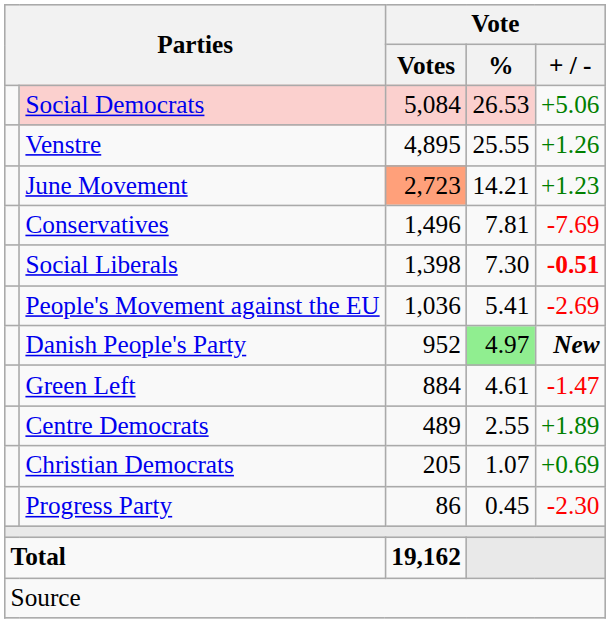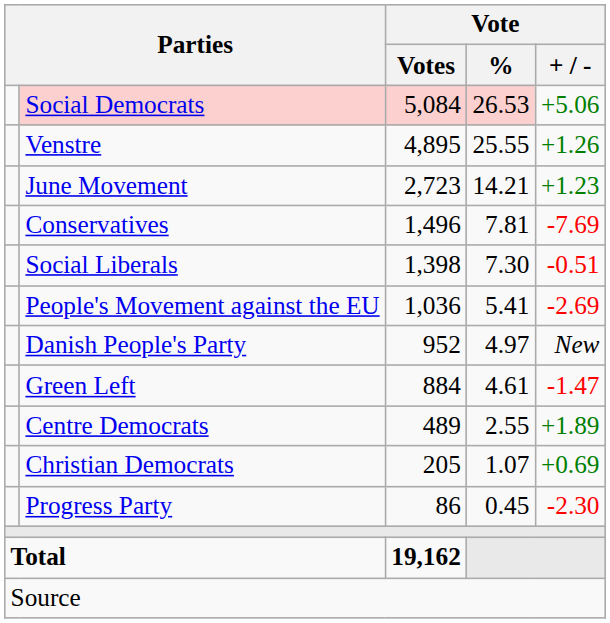June Movement | Vote / Votes: lightsalmon background -> no background
Social Liberals | Vote / + / -: bold -> normal
Danish People's Party | Vote / %: lightgreen background -> no background
Danish People's Party | Vote / + / -: bold -> normal
